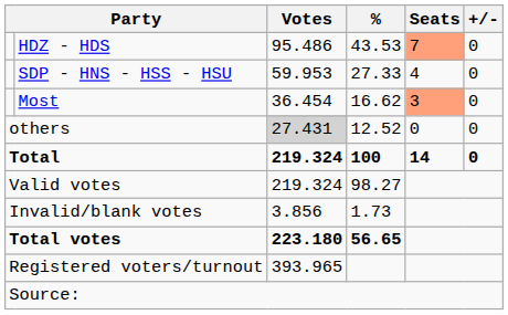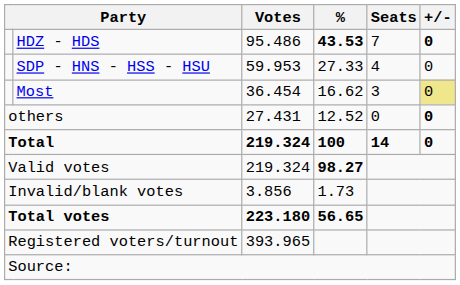HDZ - HDS | %: normal -> bold
HDZ - HDS | Seats: lightsalmon background -> no background
HDZ - HDS | +/-: normal -> bold
Most | Seats: lightsalmon background -> no background
Most | +/-: no background -> khaki background
others | Votes: lightgrey background -> no background
others | +/-: normal -> bold
Valid votes | %: normal -> bold
